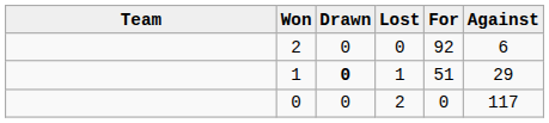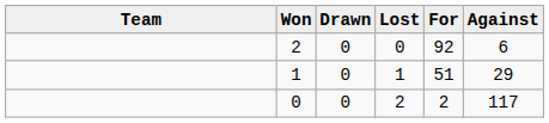row 3 | Drawn: bold -> normal
row 4 | For: 0 -> 2
